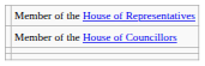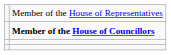row 2 | column 2: normal -> bold
